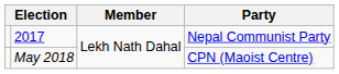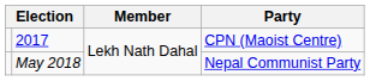2017 | Party: Nepal Communist Party -> CPN (Maoist Centre)
May 2018 | Party: CPN (Maoist Centre) -> Nepal Communist Party
